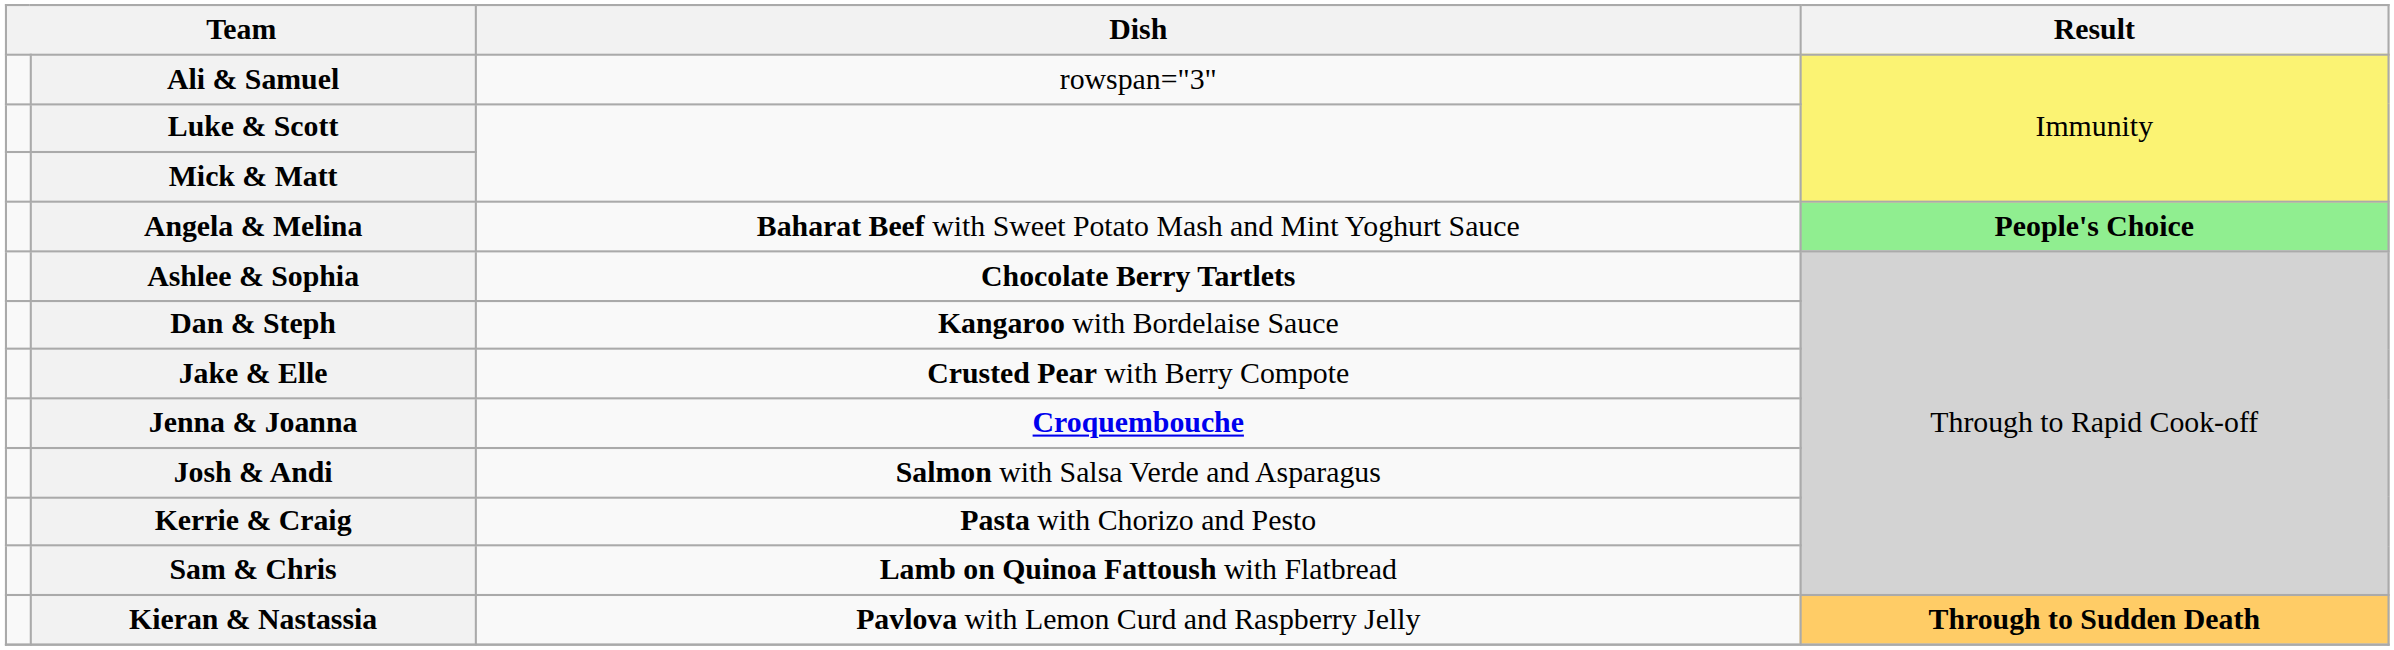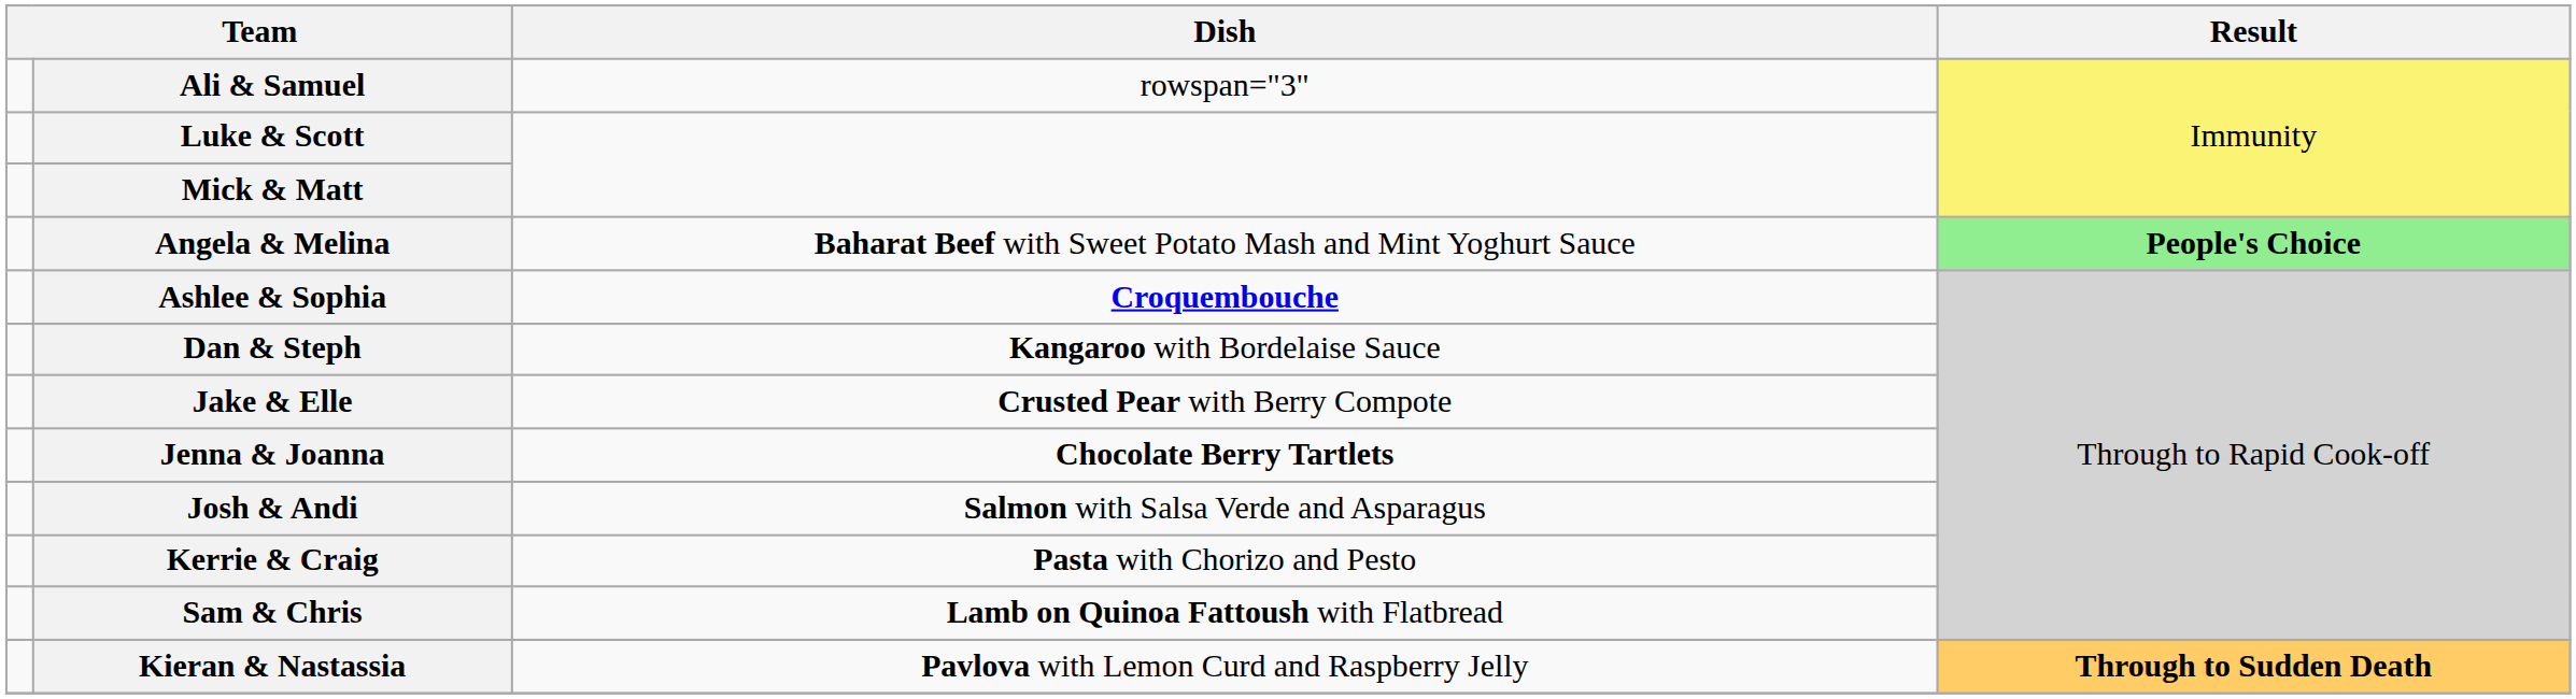Ashlee & Sophia | Dish: Chocolate Berry Tartlets -> Croquembouche
Jenna & Joanna | Dish: Croquembouche -> Chocolate Berry Tartlets
